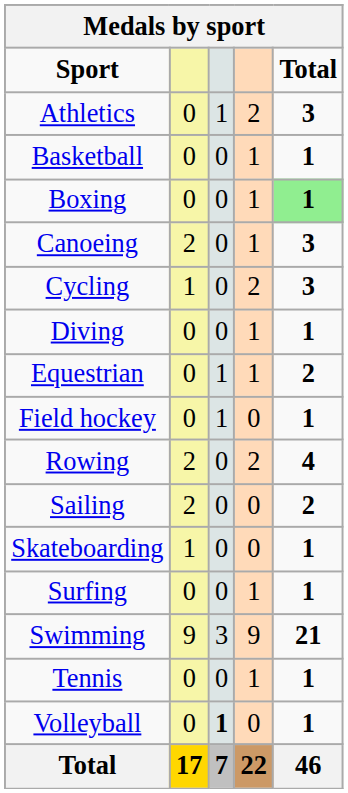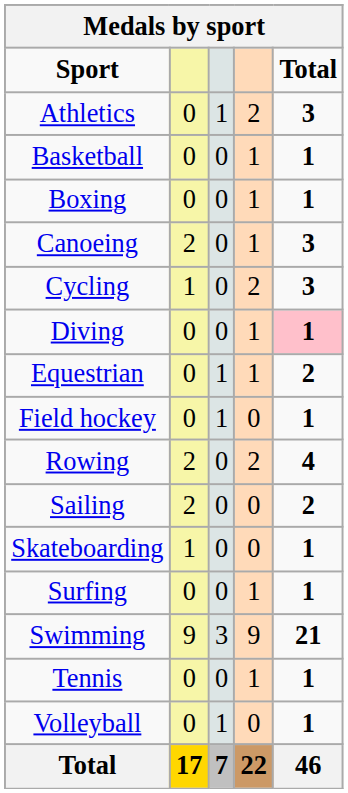Boxing | Total: lightgreen background -> no background
Diving | Total: no background -> pink background
Volleyball | column 3: bold -> normal
